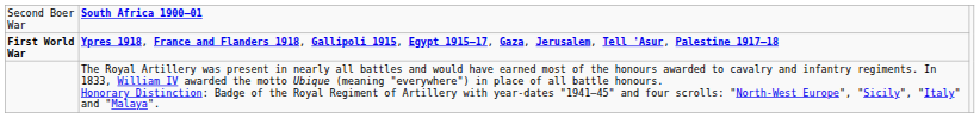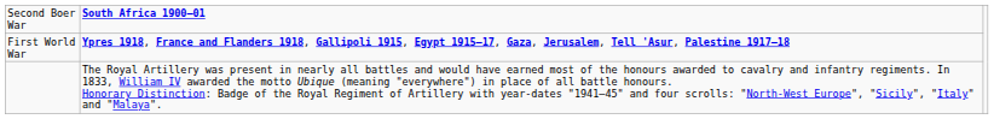First World War | column 1: bold -> normal
